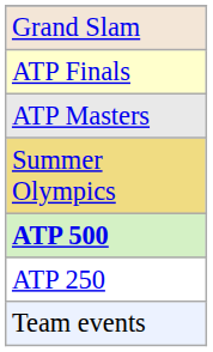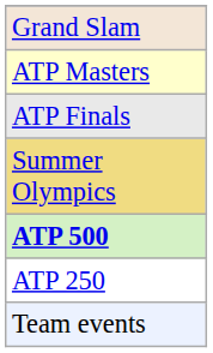row 2 | column 1: ATP Finals -> ATP Masters
row 3 | column 1: ATP Masters -> ATP Finals
